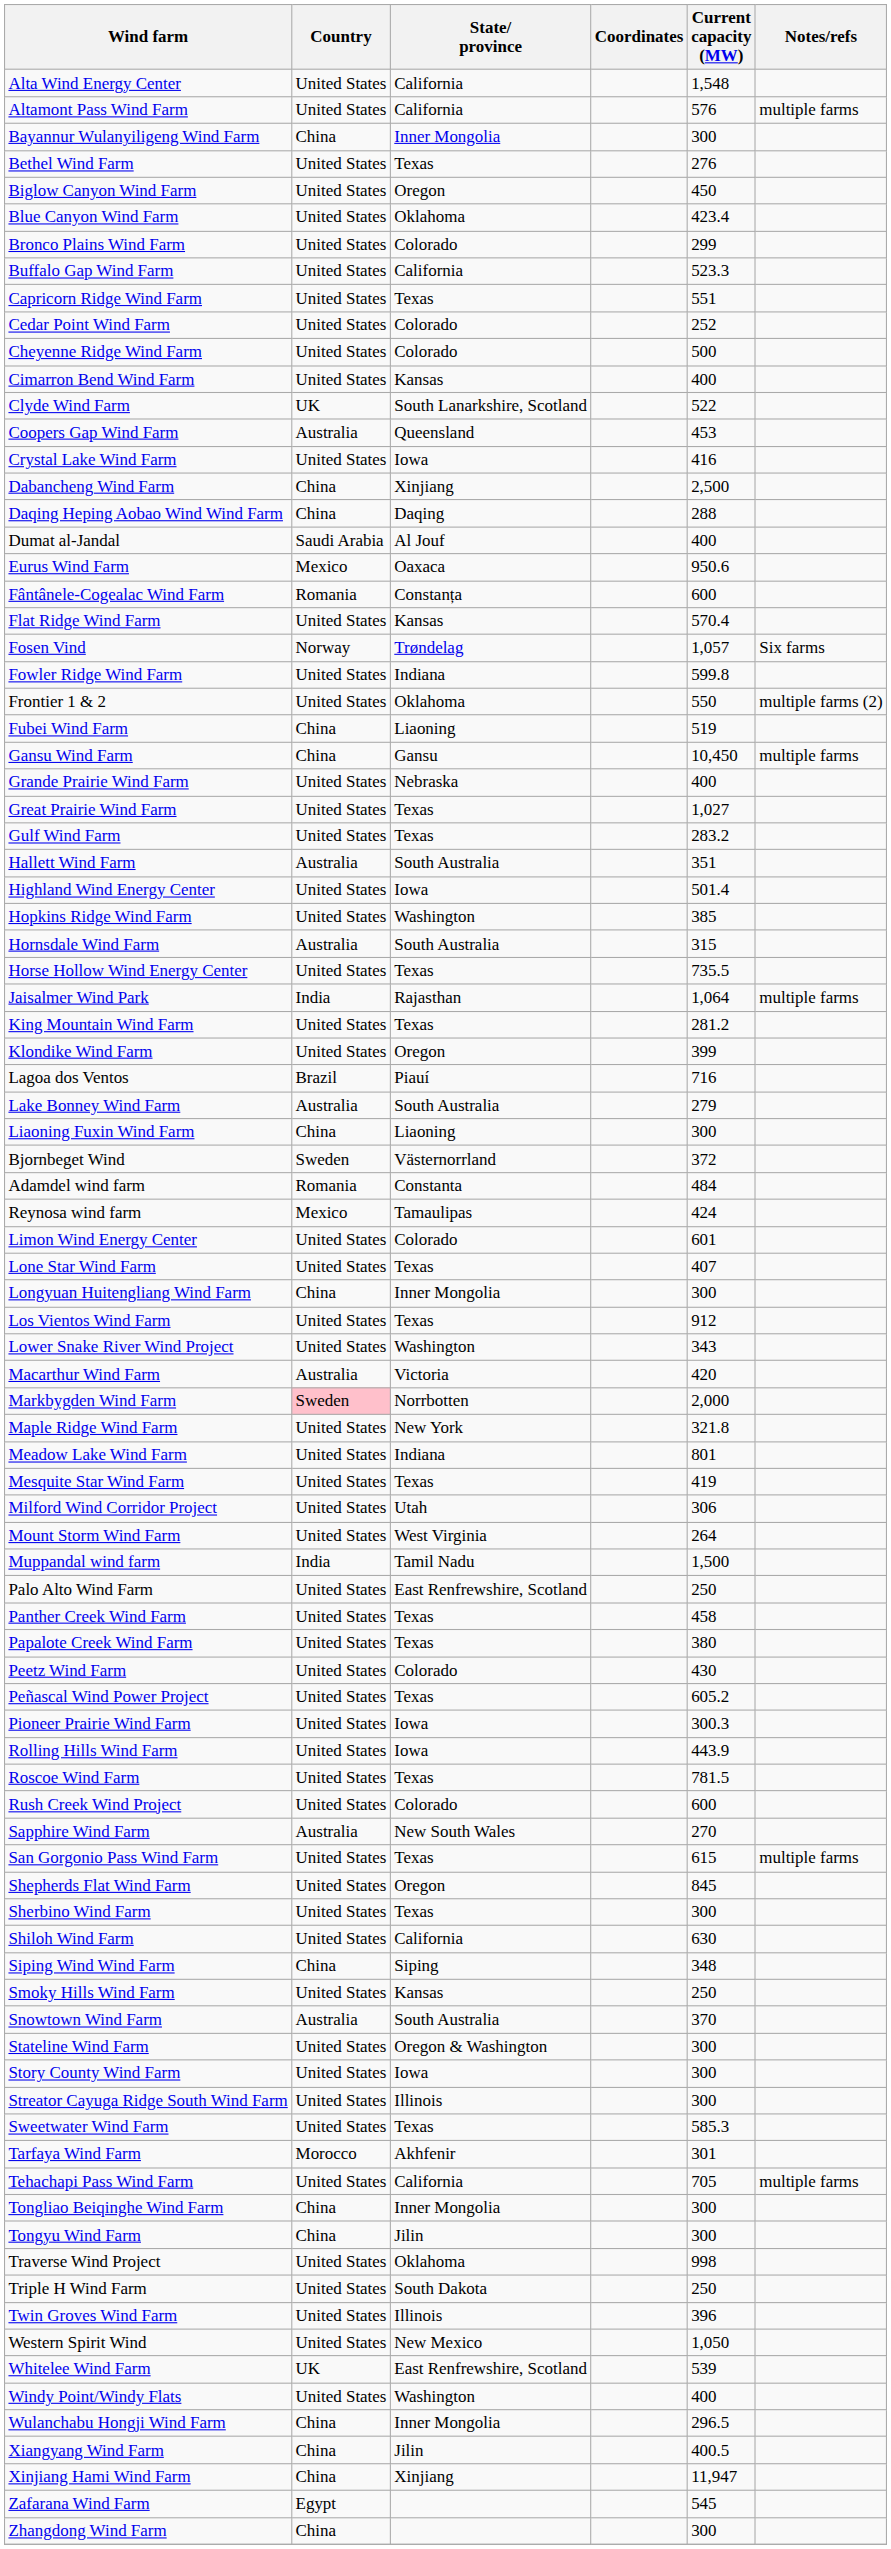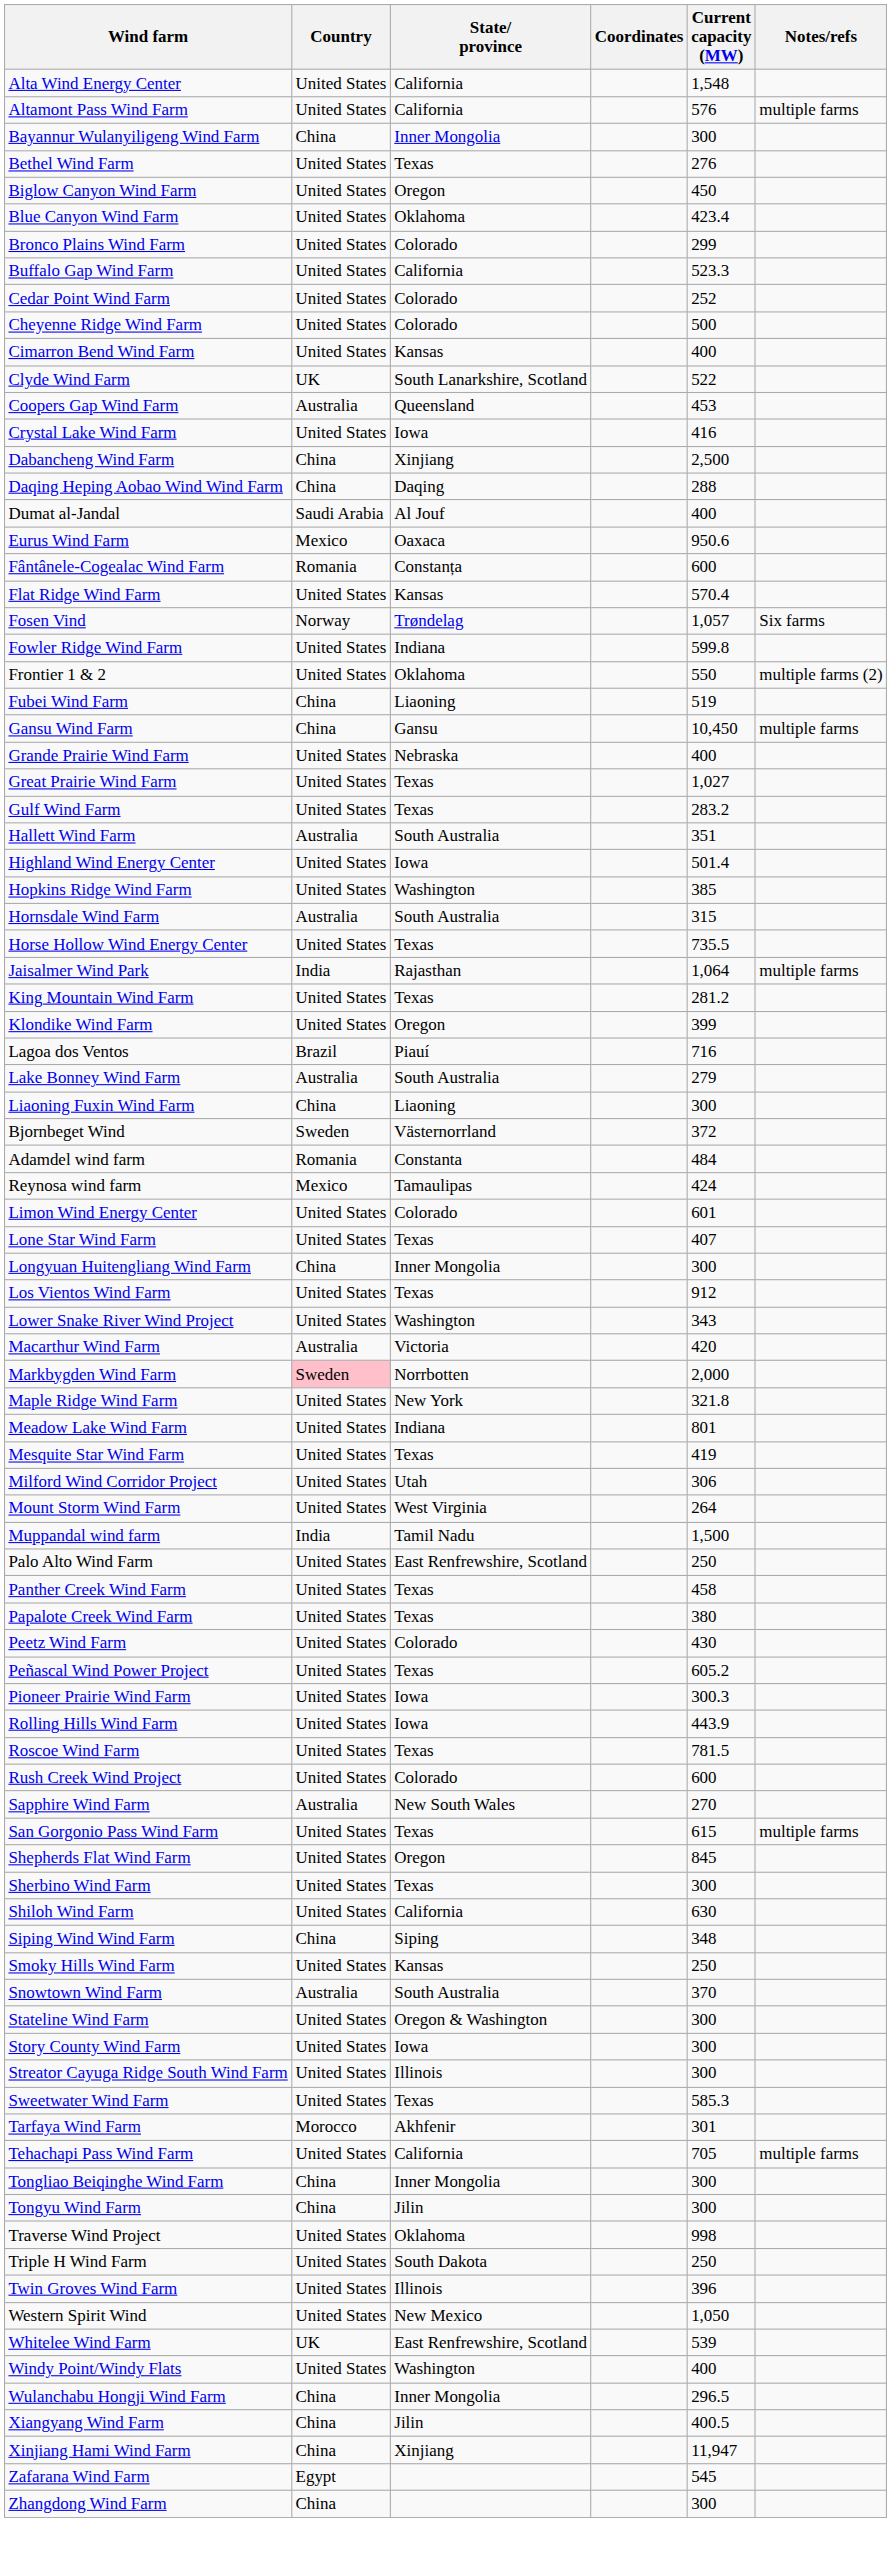- row: Capricorn Ridge Wind Farm | United States | Texas | 551
